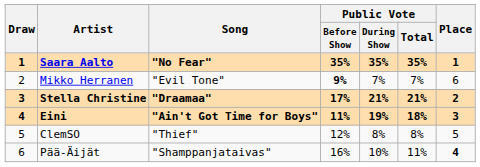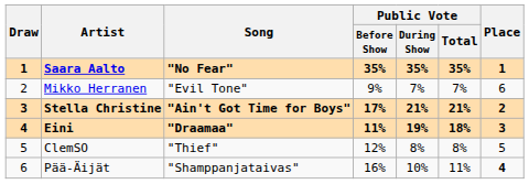Mikko Herranen | Public Vote / Before Show: bold -> normal
Stella Christine | Song: "Draamaa" -> "Ain't Got Time for Boys"
Eini | Song: "Ain't Got Time for Boys" -> "Draamaa"
